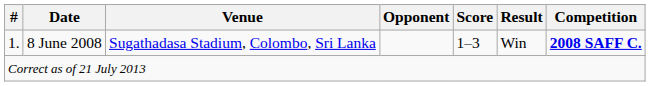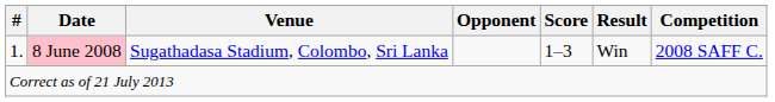1. | Date: no background -> pink background
1. | Competition: bold -> normal
